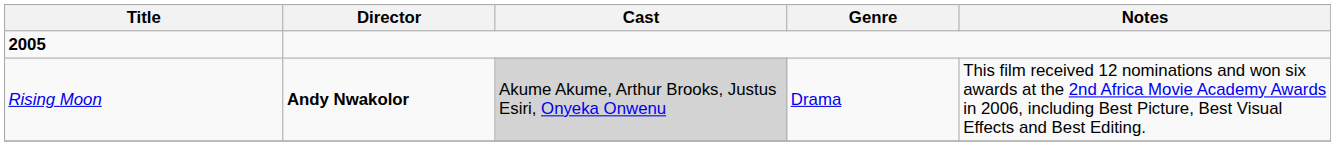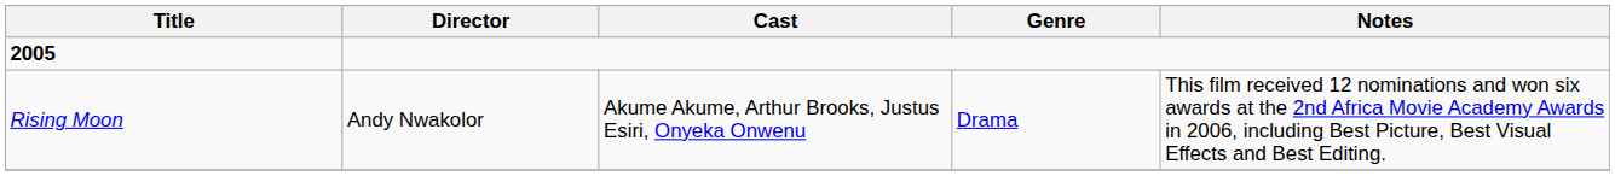Rising Moon | Director: bold -> normal
Rising Moon | Cast: lightgrey background -> no background
